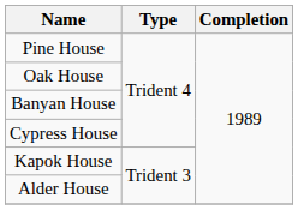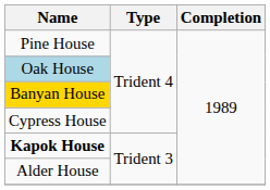Oak House | Name: no background -> lightblue background
Banyan House | Name: no background -> gold background
Kapok House | Name: normal -> bold
